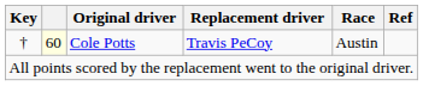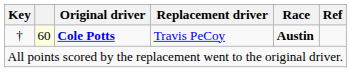† | Original driver: normal -> bold
† | Race: normal -> bold
